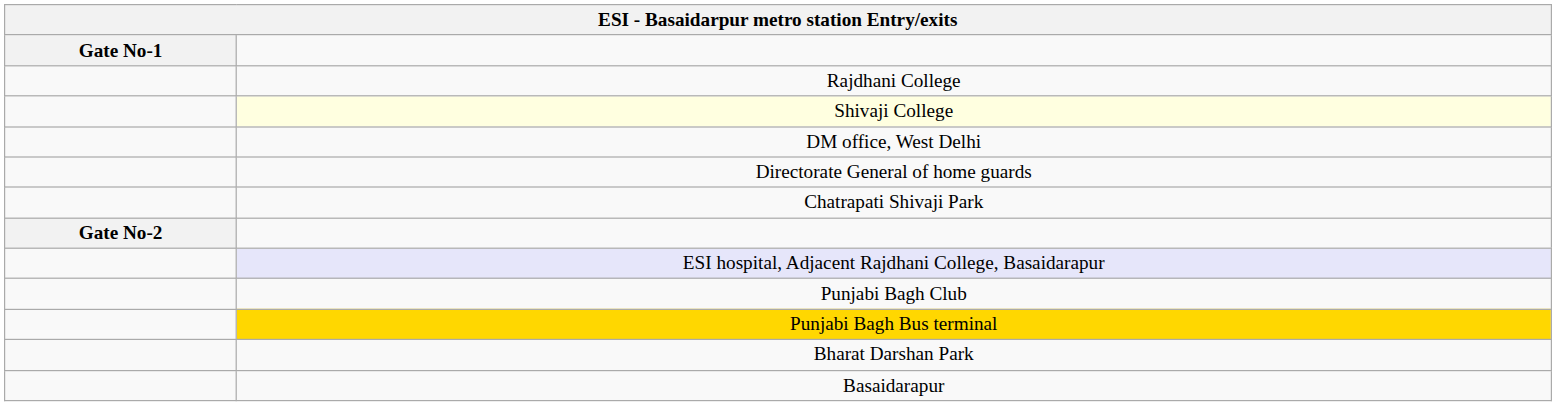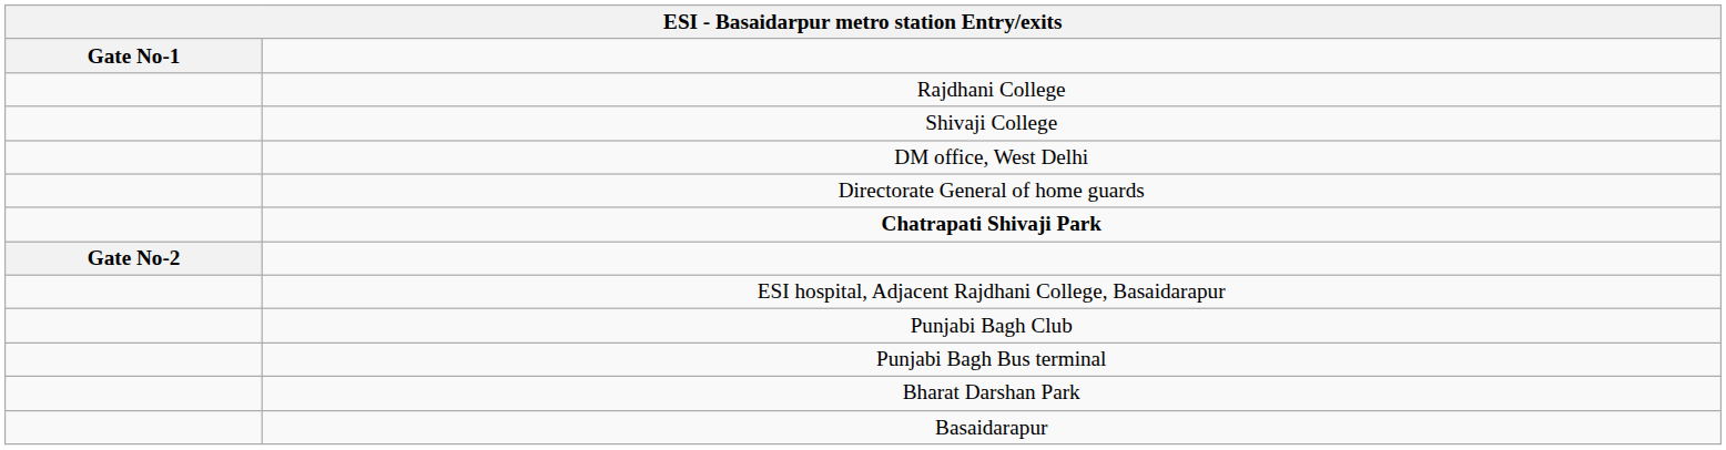Shivaji College | column 2: lightyellow background -> no background
Chatrapati Shivaji Park | column 2: normal -> bold
ESI hospital, Adjacent Rajdhani College, Basaidarapur | column 2: lavender background -> no background
Punjabi Bagh Bus terminal | column 2: gold background -> no background
